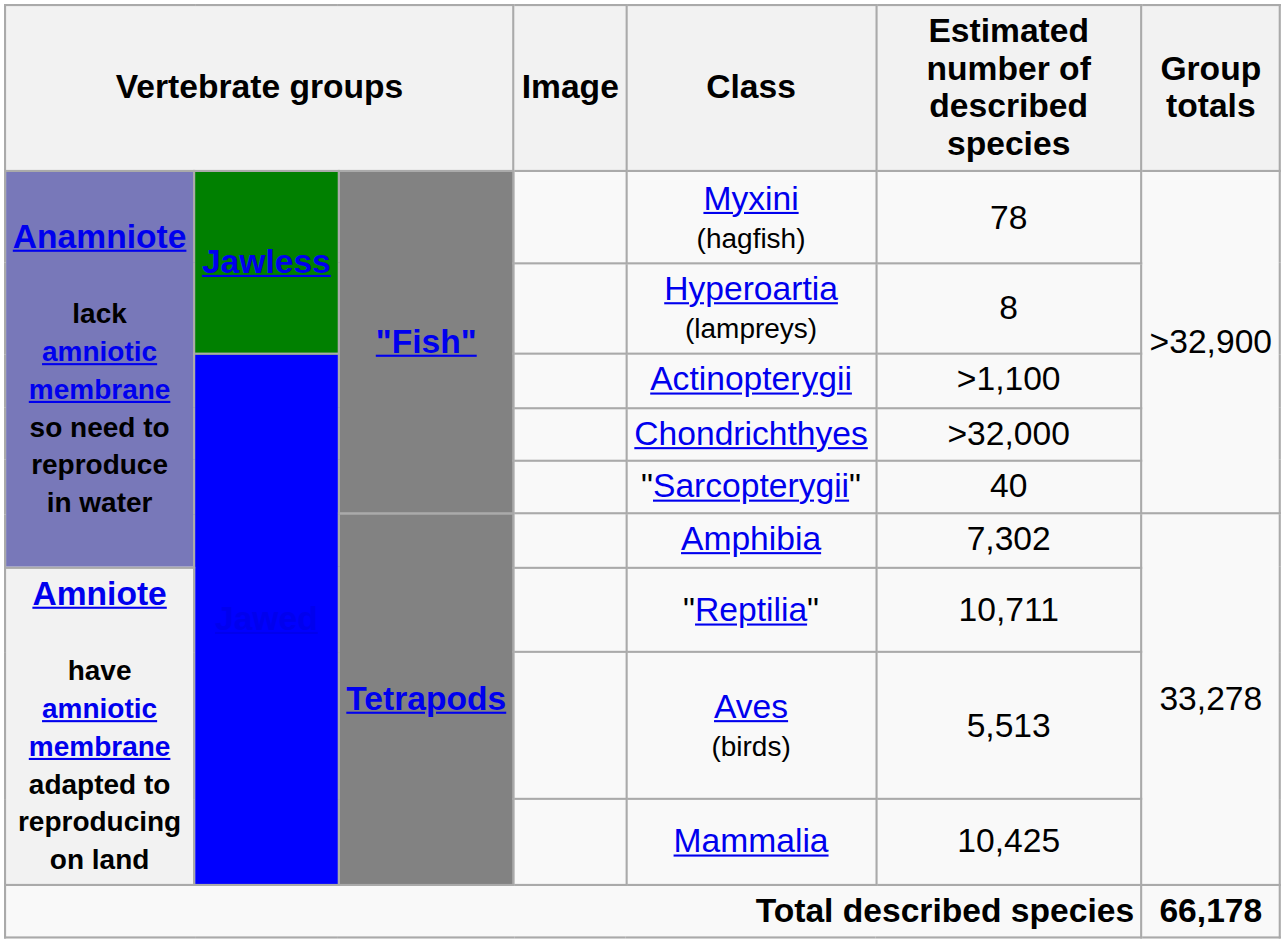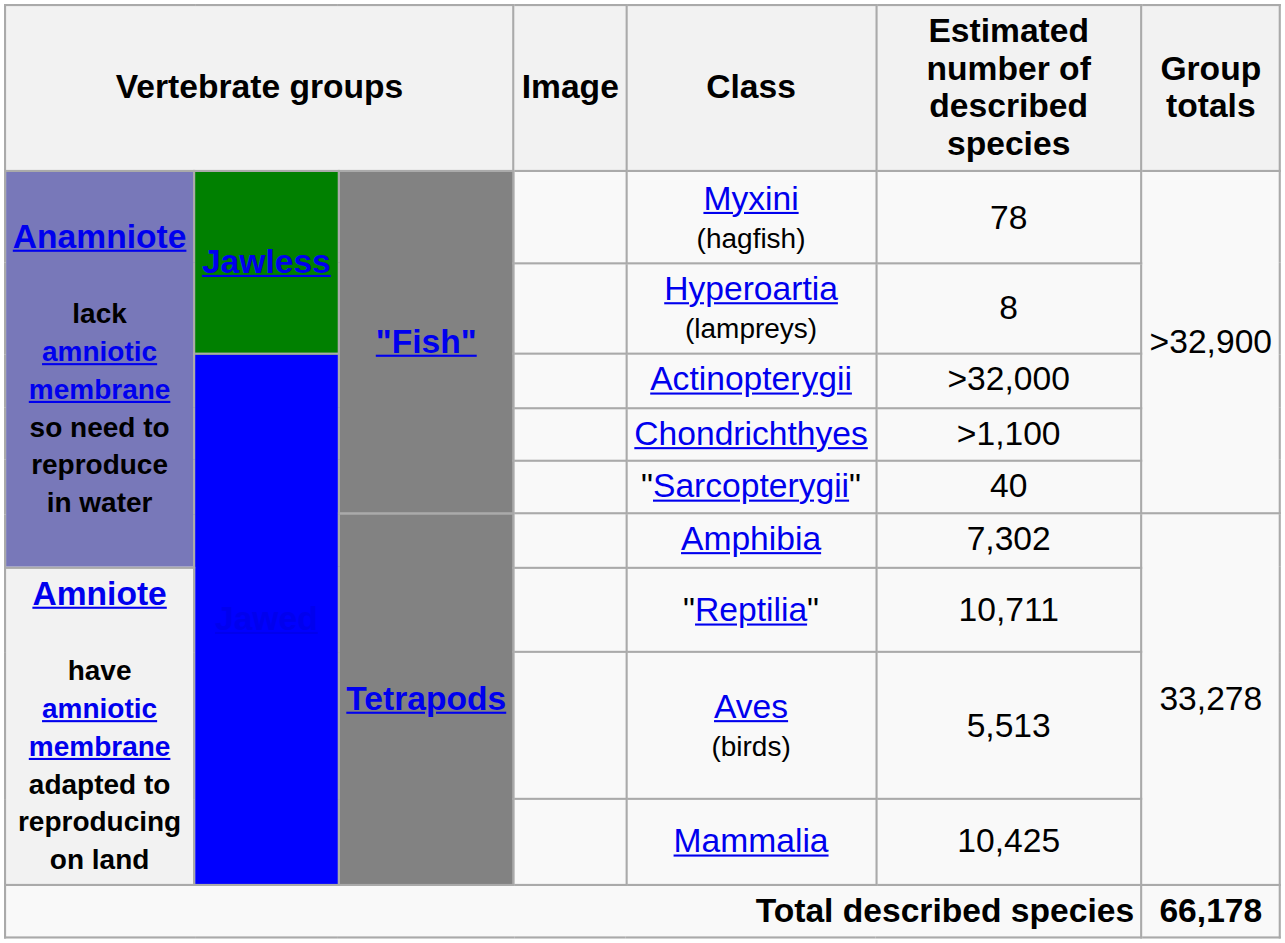row 4 | Estimated number of described species: >1,100 -> >32,000
row 5 | Estimated number of described species: >32,000 -> >1,100
